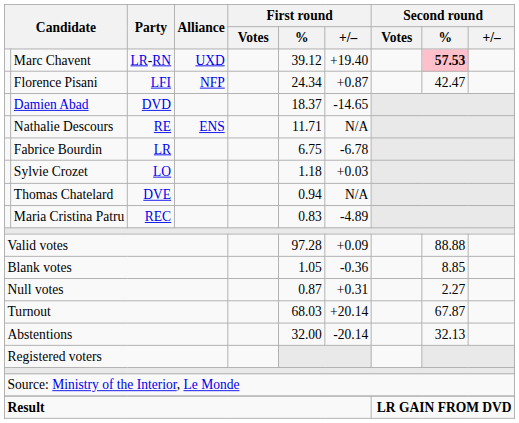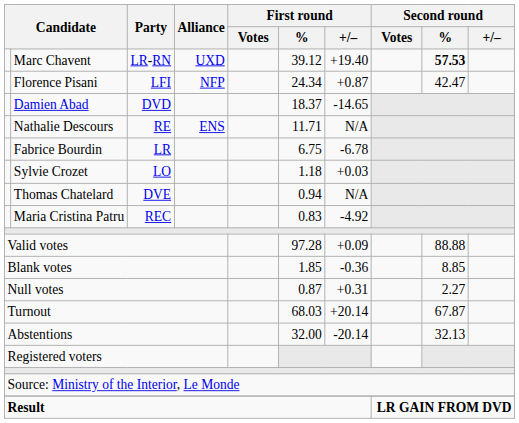Marc Chavent | Second round / %: pink background -> no background
Maria Cristina Patru | First round / +/–: -4.89 -> -4.92
Blank votes | First round / %: 1.05 -> 1.85
